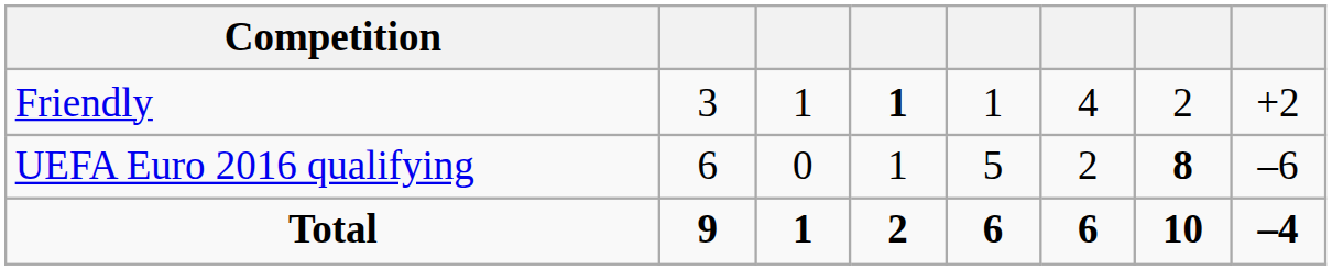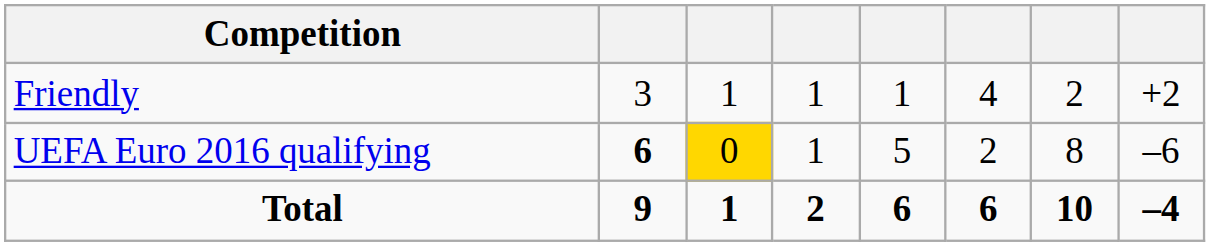Friendly | column 4: bold -> normal
UEFA Euro 2016 qualifying | column 2: normal -> bold
UEFA Euro 2016 qualifying | column 3: no background -> gold background
UEFA Euro 2016 qualifying | column 7: bold -> normal
